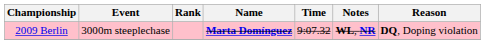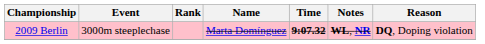2009 Berlin | Name: bold -> normal
2009 Berlin | Time: normal -> bold
